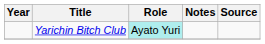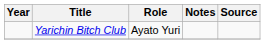Yarichin Bitch Club | Role: paleturquoise background -> no background
